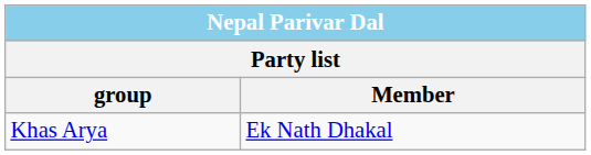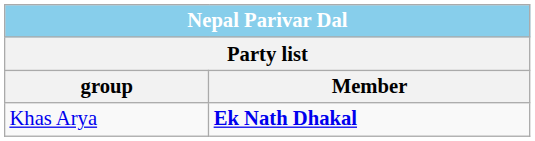Khas Arya | Member: normal -> bold
